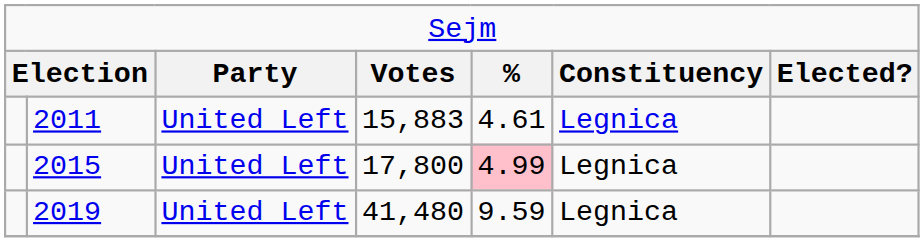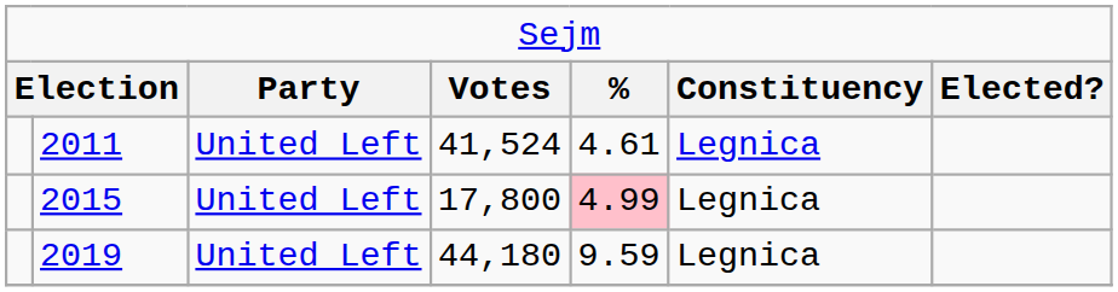2011 | column 4: 15,883 -> 41,524
2019 | column 4: 41,480 -> 44,180
